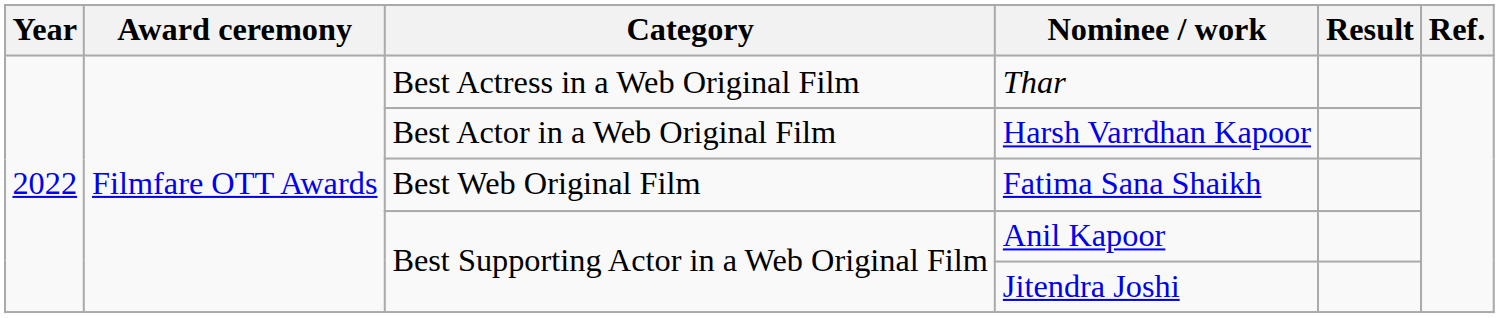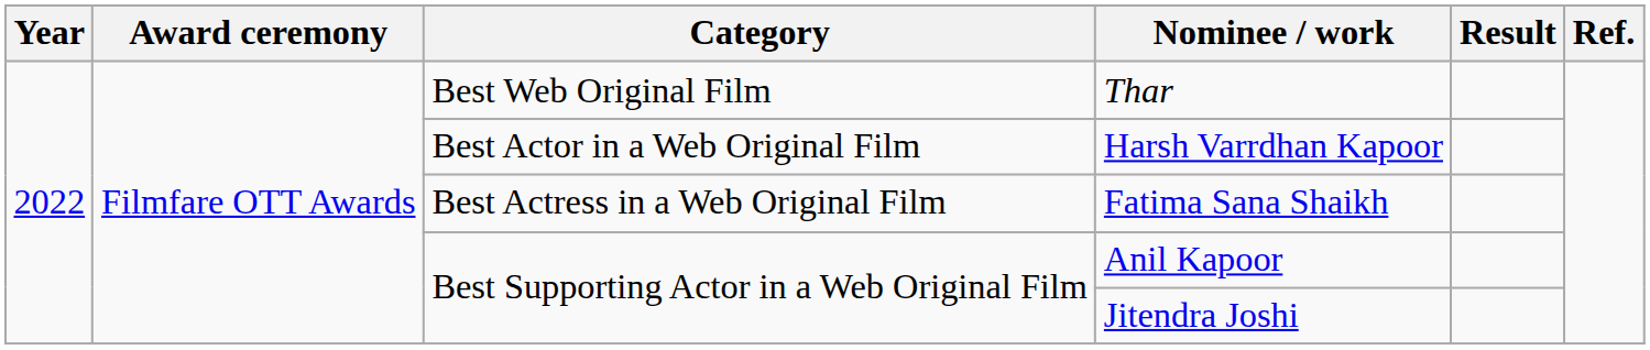Thar | Category: Best Actress in a Web Original Film -> Best Web Original Film
Fatima Sana Shaikh | Category: Best Web Original Film -> Best Actress in a Web Original Film
